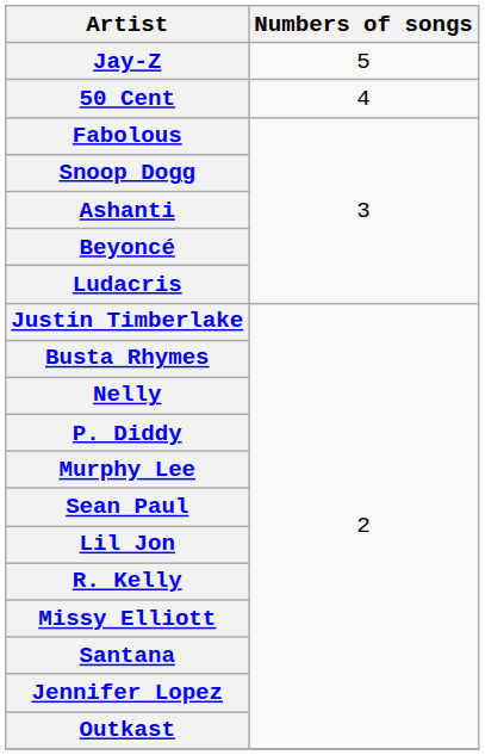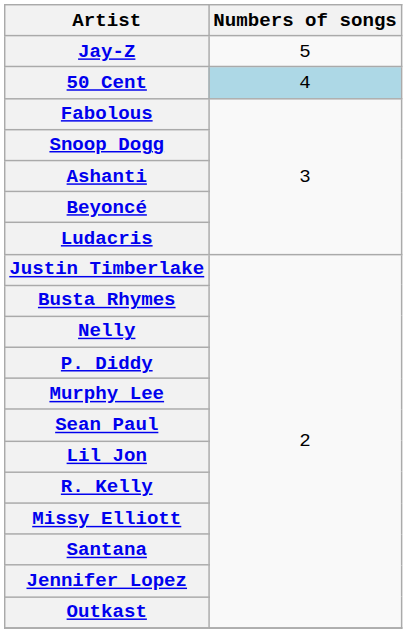50 Cent | Numbers of songs: no background -> lightblue background
